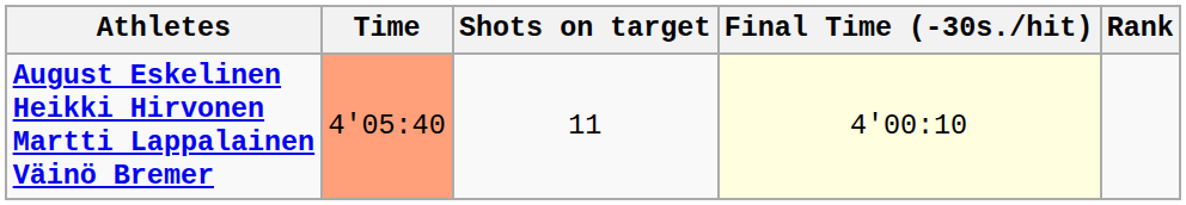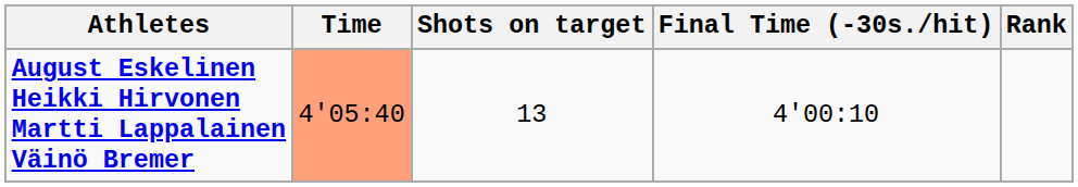row 2 | Shots on target: 11 -> 13
row 2 | Final Time (-30s./hit): lightyellow background -> no background
